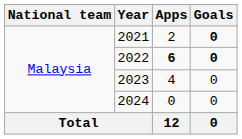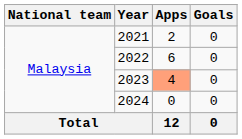2021 | Goals: bold -> normal
2022 | Apps: bold -> normal
2022 | Goals: bold -> normal
2023 | Apps: no background -> lightsalmon background
